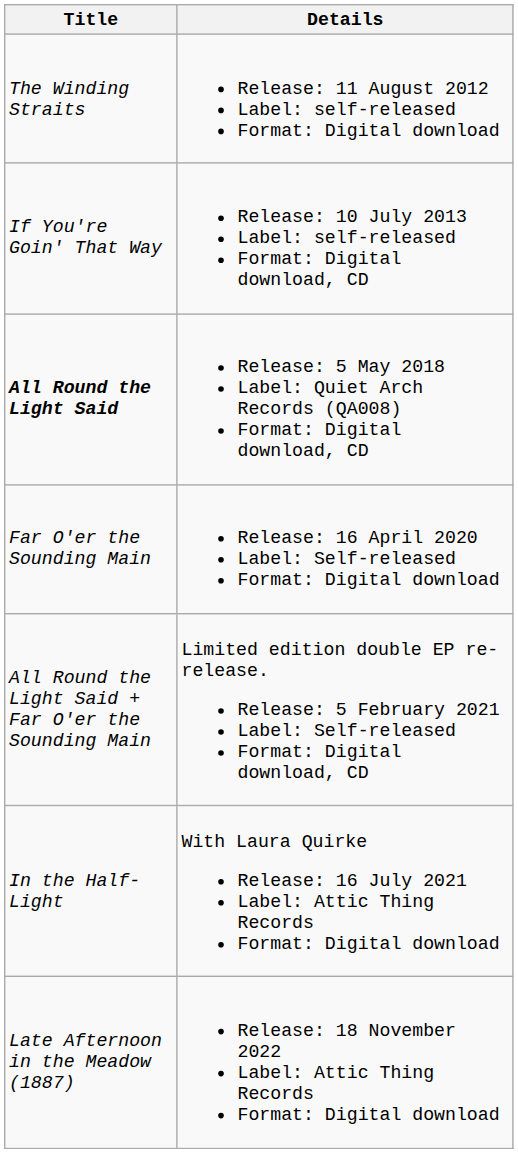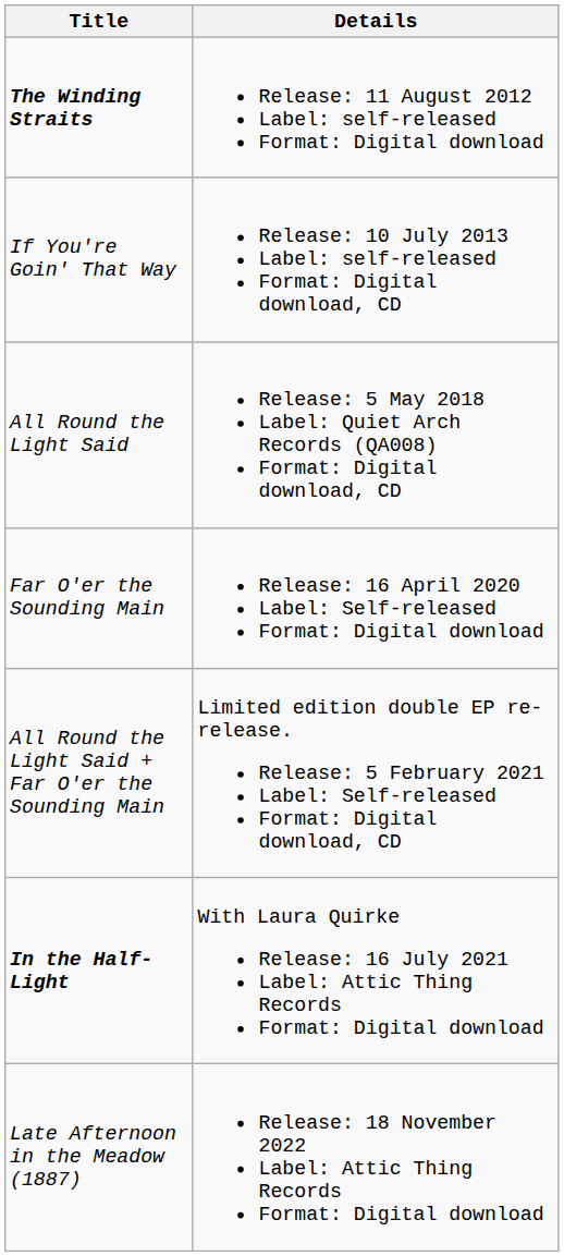The Winding Straits | Title: normal -> bold
All Round the Light Said | Title: bold -> normal
In the Half-Light | Title: normal -> bold
